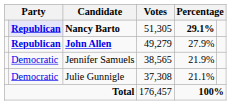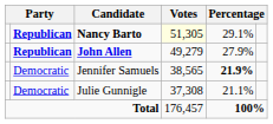Nancy Barto | column 2: lavender background -> no background
Nancy Barto | Votes: no background -> lightyellow background
Nancy Barto | column 5: bold -> normal
Jennifer Samuels | column 5: normal -> bold
